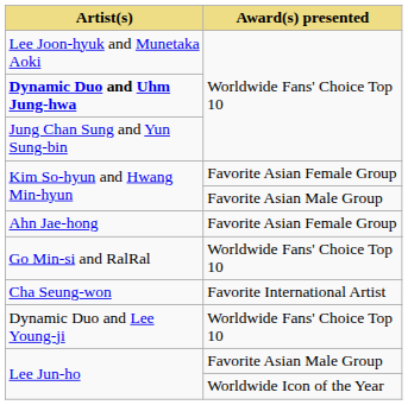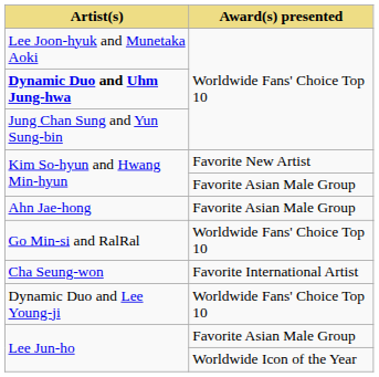row 5 | Award(s) presented: Favorite Asian Female Group -> Favorite New Artist
row 7 | Award(s) presented: Favorite Asian Female Group -> Favorite Asian Male Group
